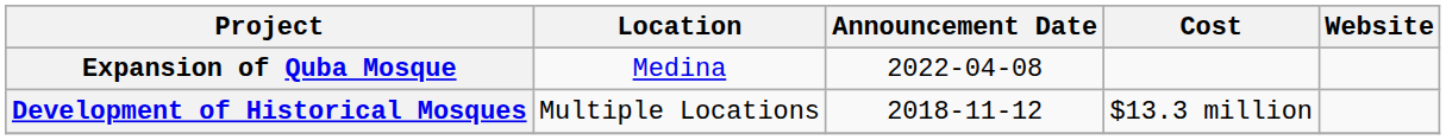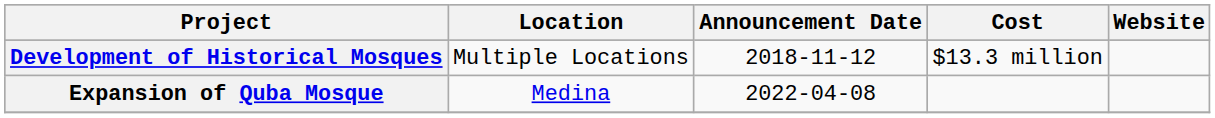rows swapped: Development of Historical Mosques <-> Expansion of Quba Mosque
